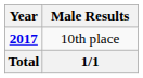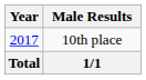10th place | Year: bold -> normal
